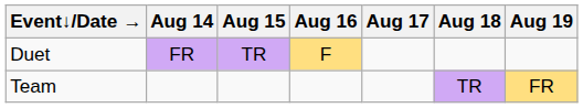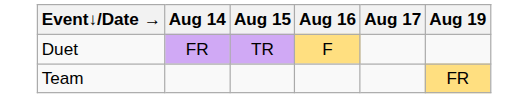- column: Aug 18 | TR
